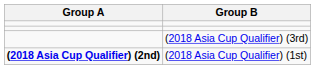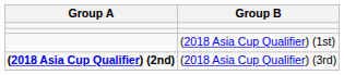row 4 | Group B: (2018 Asia Cup Qualifier) (3rd) -> (2018 Asia Cup Qualifier) (1st)
row 5 | Group B: (2018 Asia Cup Qualifier) (1st) -> (2018 Asia Cup Qualifier) (3rd)
